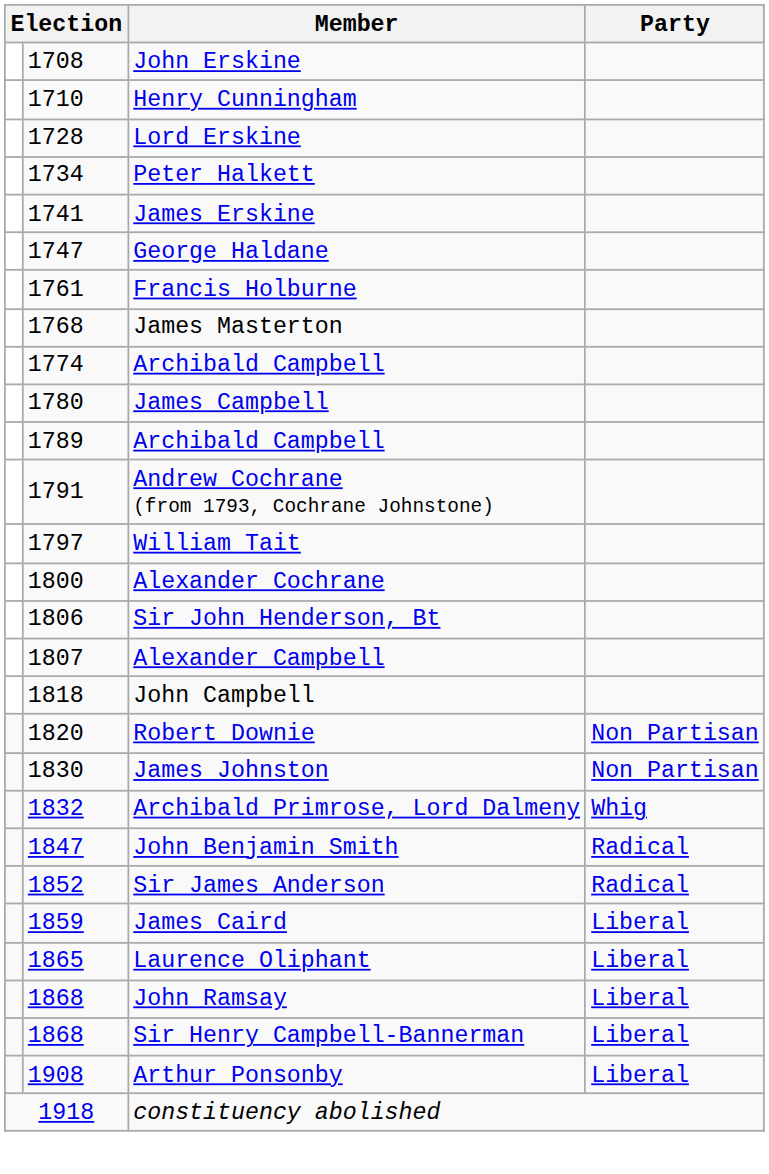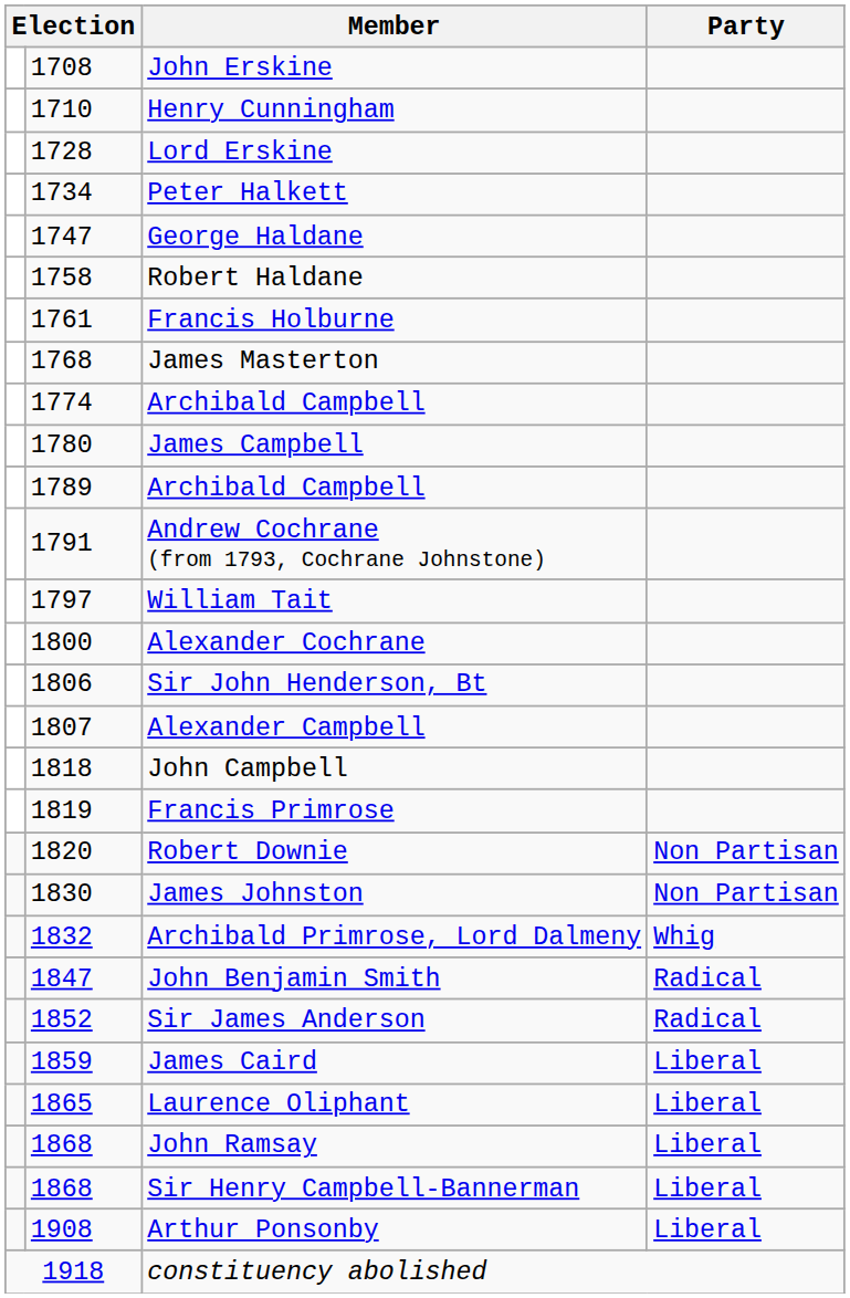- row: 1741 | James Erskine
+ row: 1758 | Robert Haldane
+ row: 1819 | Francis Primrose
